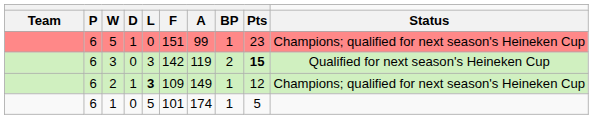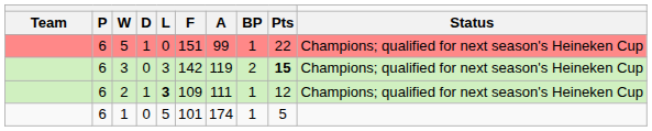row 3 | Pts: 23 -> 22
row 4 | Status: Qualified for next season's Heineken Cup -> Champions; qualified for next season's Heineken Cup
row 5 | A: 149 -> 111
